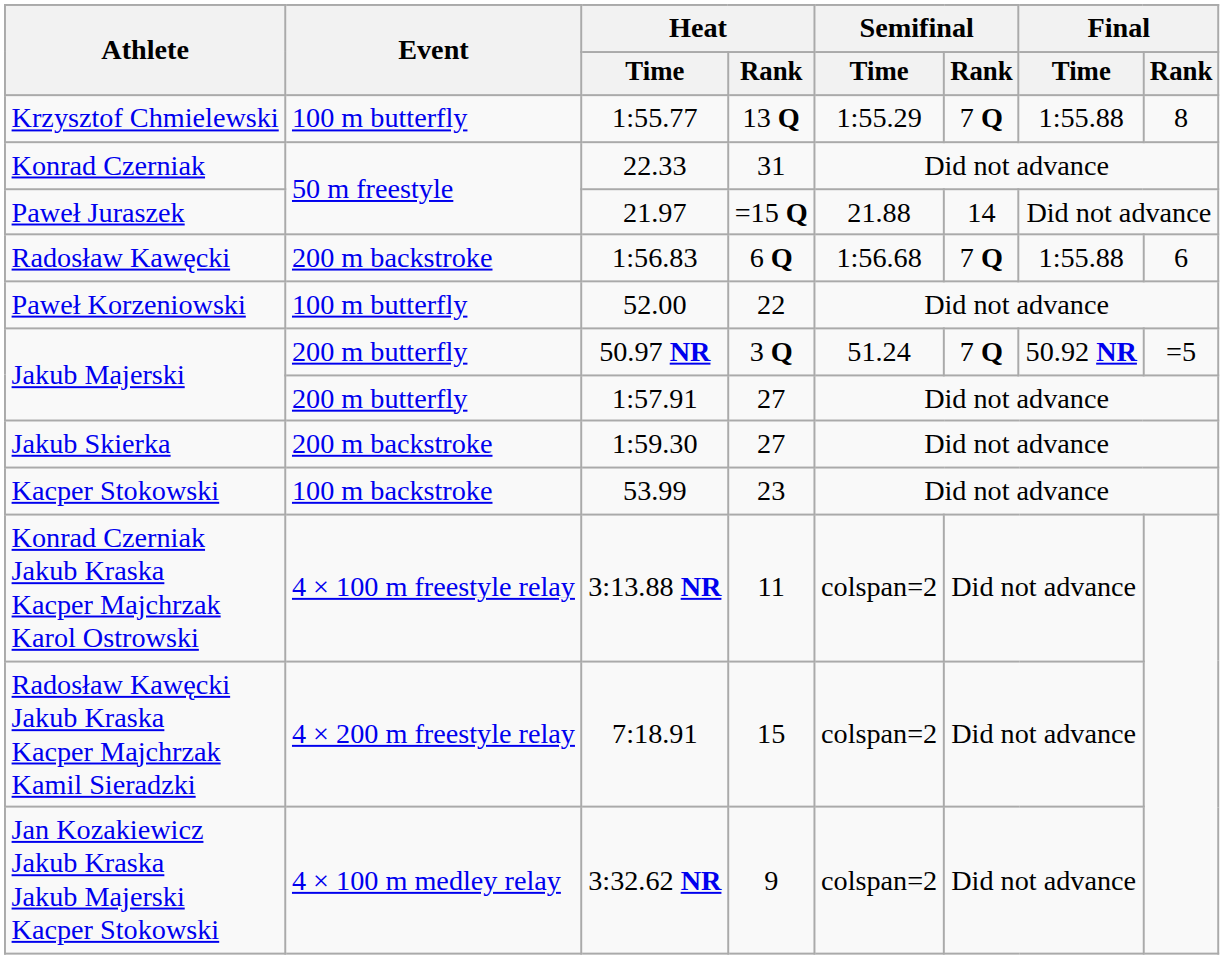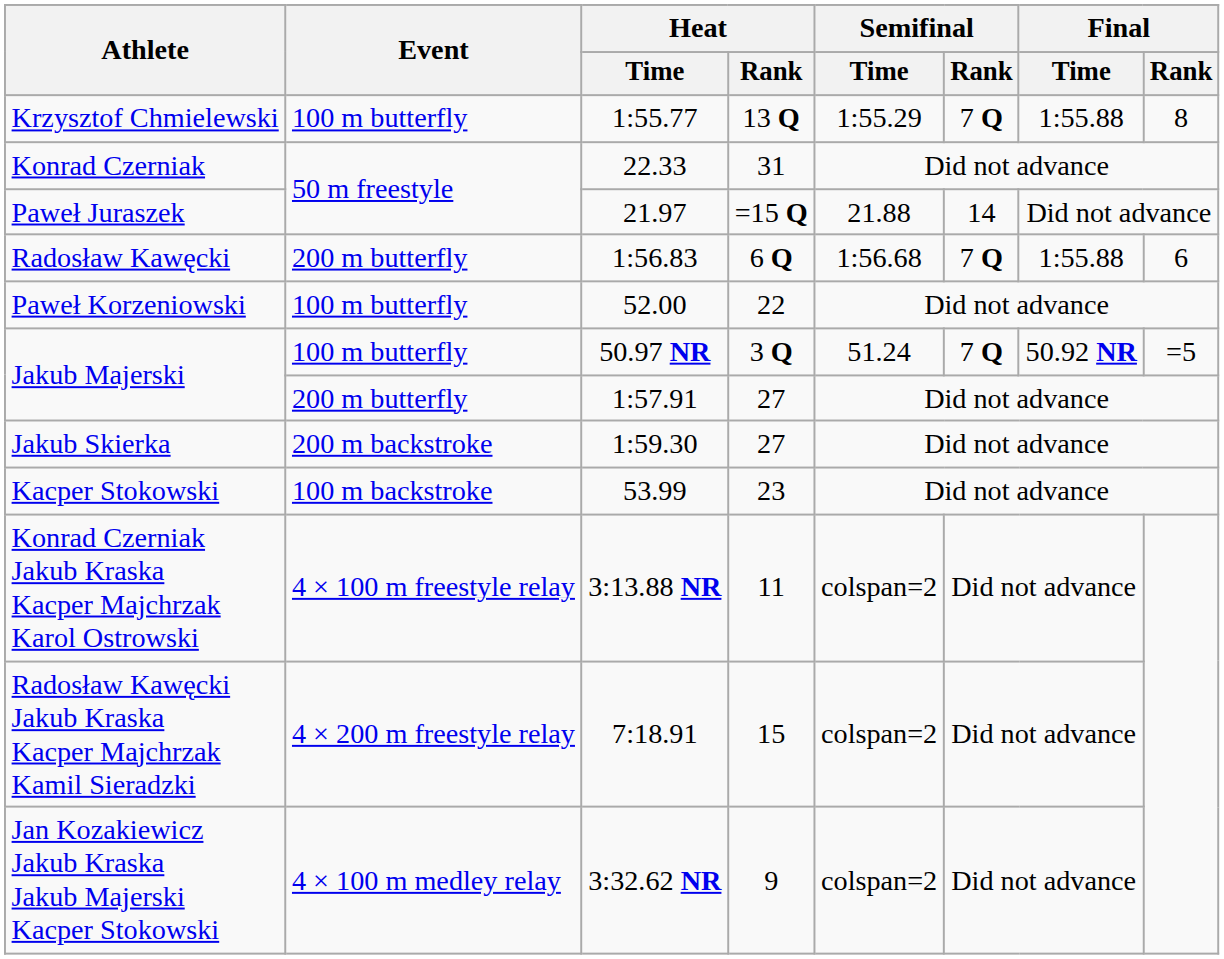Radosław Kawęcki | Event: 200 m backstroke -> 200 m butterfly
Jakub Majerski / 50.97 NR | Event: 200 m butterfly -> 100 m butterfly
